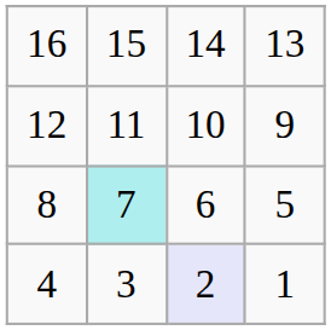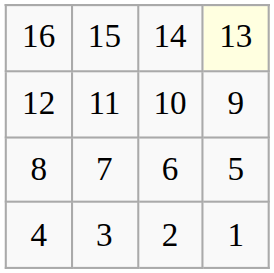16 | column 4: no background -> lightyellow background
8 | column 2: paleturquoise background -> no background
4 | column 3: lavender background -> no background
